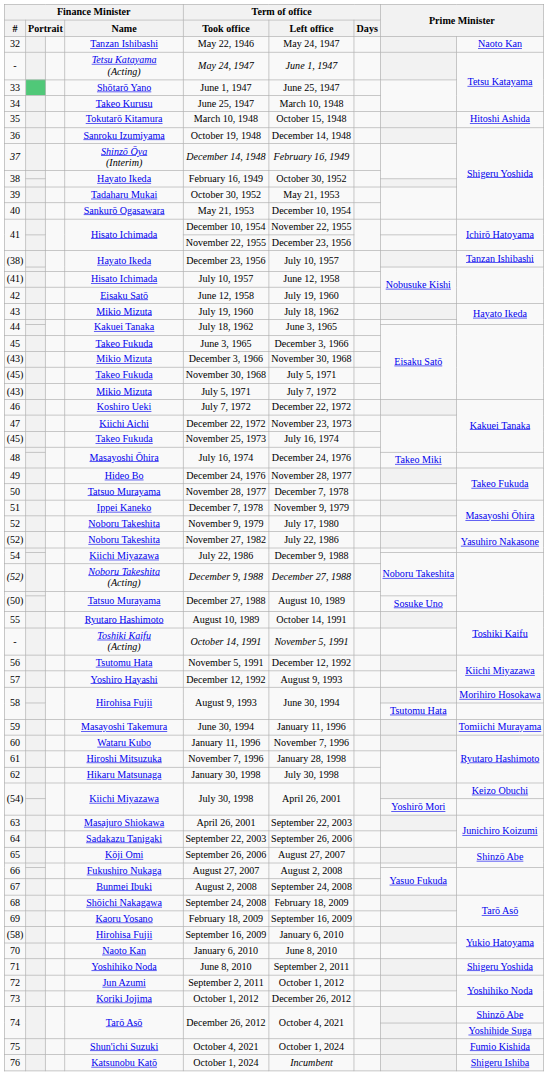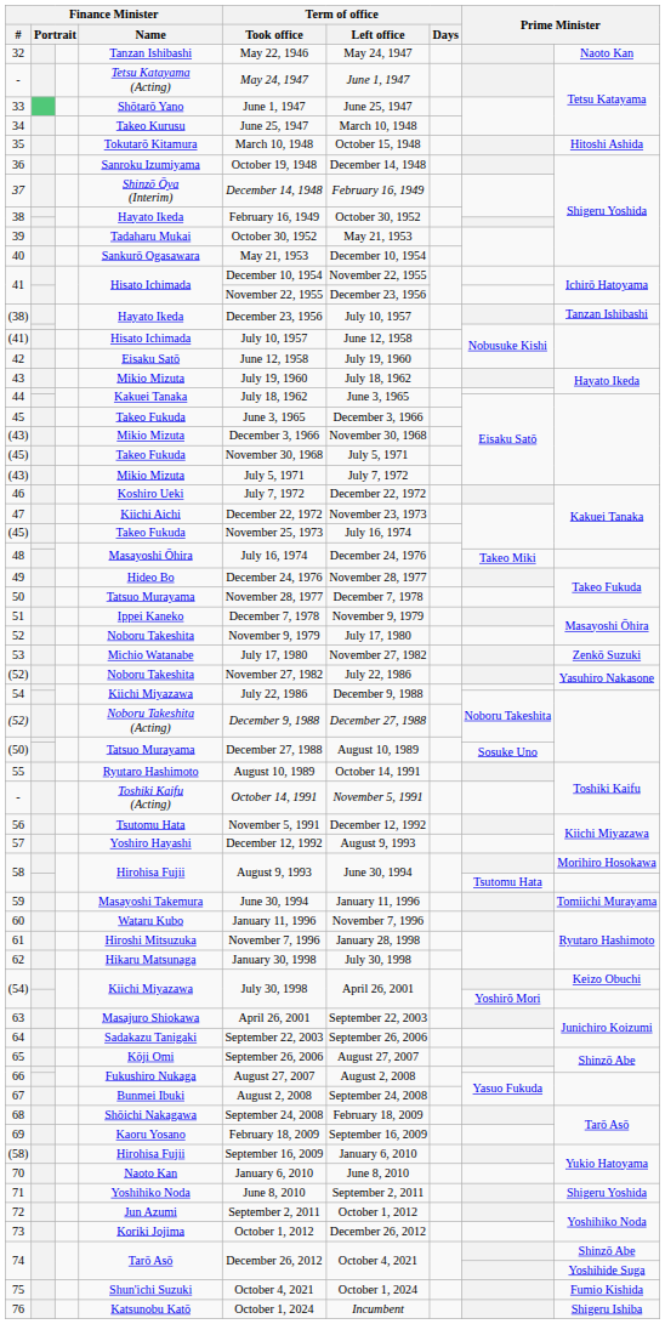+ row: 53 | Michio Watanabe | July 17, 1980 | November 27, 1982 | Zenkō Suzuki
